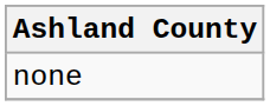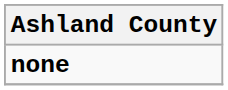row 2 | column 1: normal -> bold
